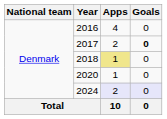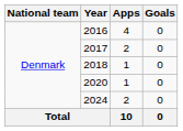2017 | Goals: bold -> normal
2018 | Apps: khaki background -> no background
2024 | Apps: lavender background -> no background
2024 | Goals: lavender background -> no background
